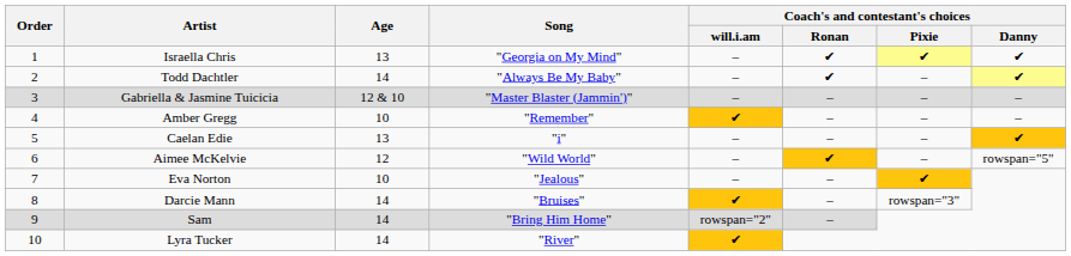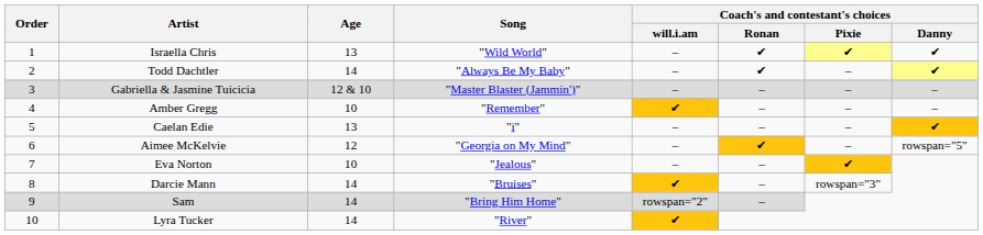Israella Chris | Song: "Georgia on My Mind" -> "Wild World"
Aimee McKelvie | Song: "Wild World" -> "Georgia on My Mind"
